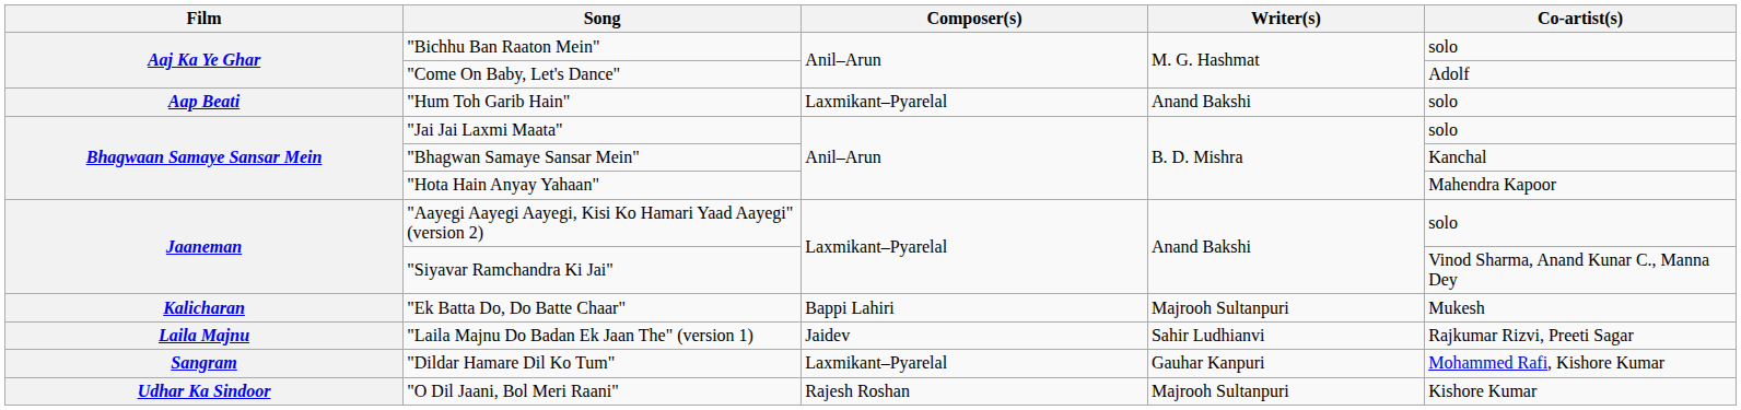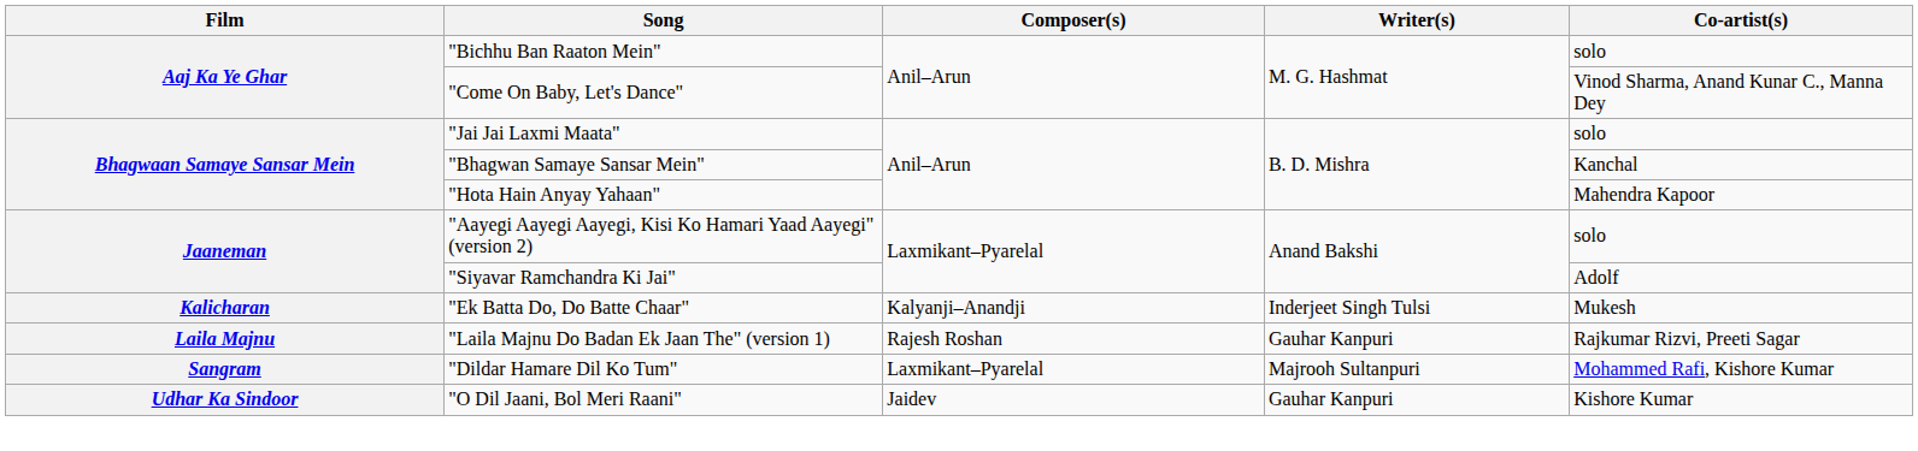"Come On Baby, Let's Dance" | Co-artist(s): Adolf -> Vinod Sharma, Anand Kunar C., Manna Dey
- row: Aap Beati | "Hum Toh Garib Hain" | Laxmikant–Pyarelal | Anand Bakshi | solo
"Siyavar Ramchandra Ki Jai" | Co-artist(s): Vinod Sharma, Anand Kunar C., Manna Dey -> Adolf
"Ek Batta Do, Do Batte Chaar" | Composer(s): Bappi Lahiri -> Kalyanji–Anandji
"Ek Batta Do, Do Batte Chaar" | Writer(s): Majrooh Sultanpuri -> Inderjeet Singh Tulsi
"Laila Majnu Do Badan Ek Jaan The" (version 1) | Composer(s): Jaidev -> Rajesh Roshan
"Laila Majnu Do Badan Ek Jaan The" (version 1) | Writer(s): Sahir Ludhianvi -> Gauhar Kanpuri
"Dildar Hamare Dil Ko Tum" | Writer(s): Gauhar Kanpuri -> Majrooh Sultanpuri
"O Dil Jaani, Bol Meri Raani" | Composer(s): Rajesh Roshan -> Jaidev
"O Dil Jaani, Bol Meri Raani" | Writer(s): Majrooh Sultanpuri -> Gauhar Kanpuri
